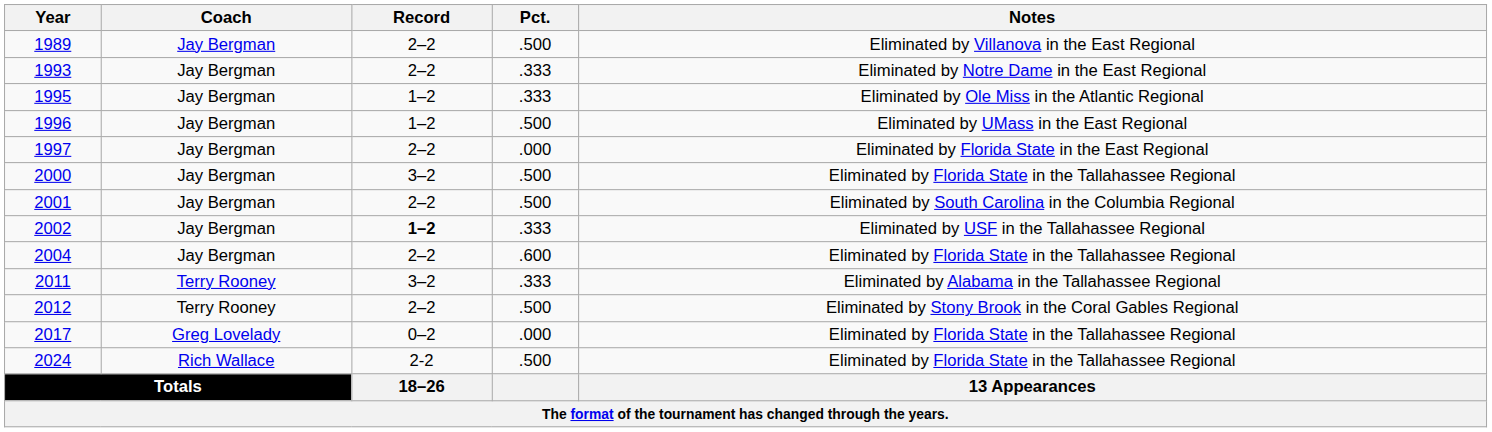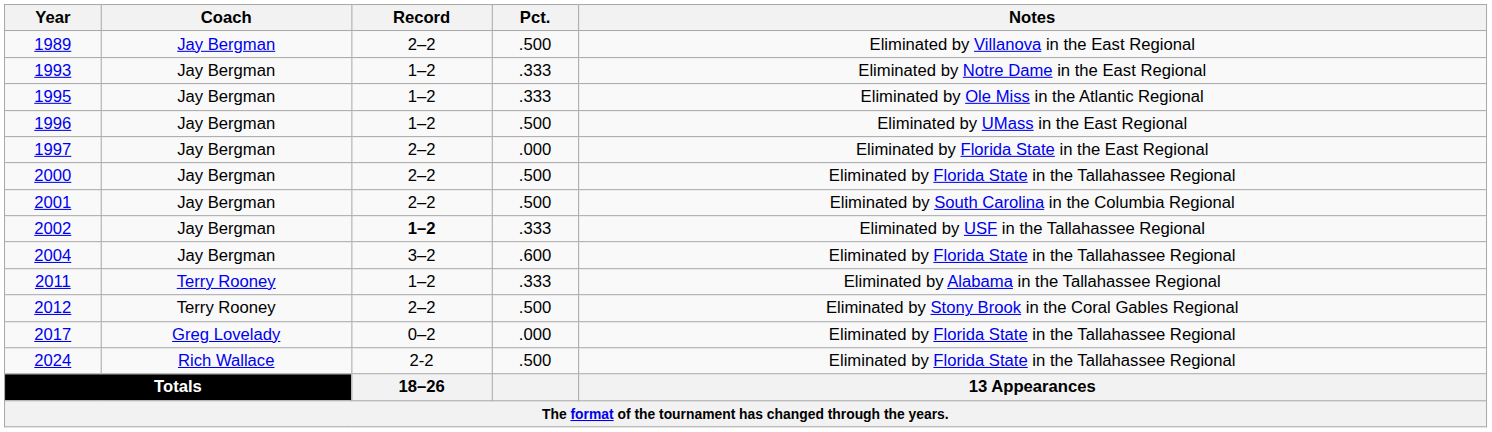1993 | Record: 2–2 -> 1–2
2000 | Record: 3–2 -> 2–2
2004 | Record: 2–2 -> 3–2
2011 | Record: 3–2 -> 1–2
